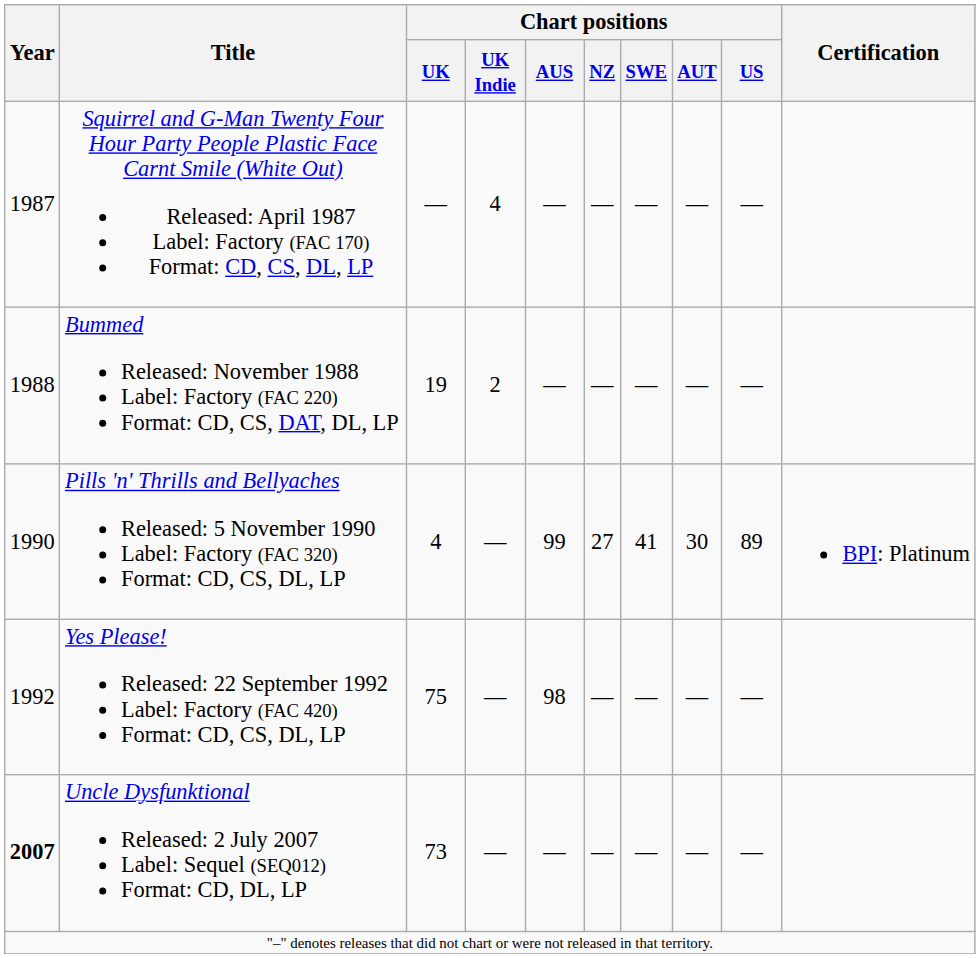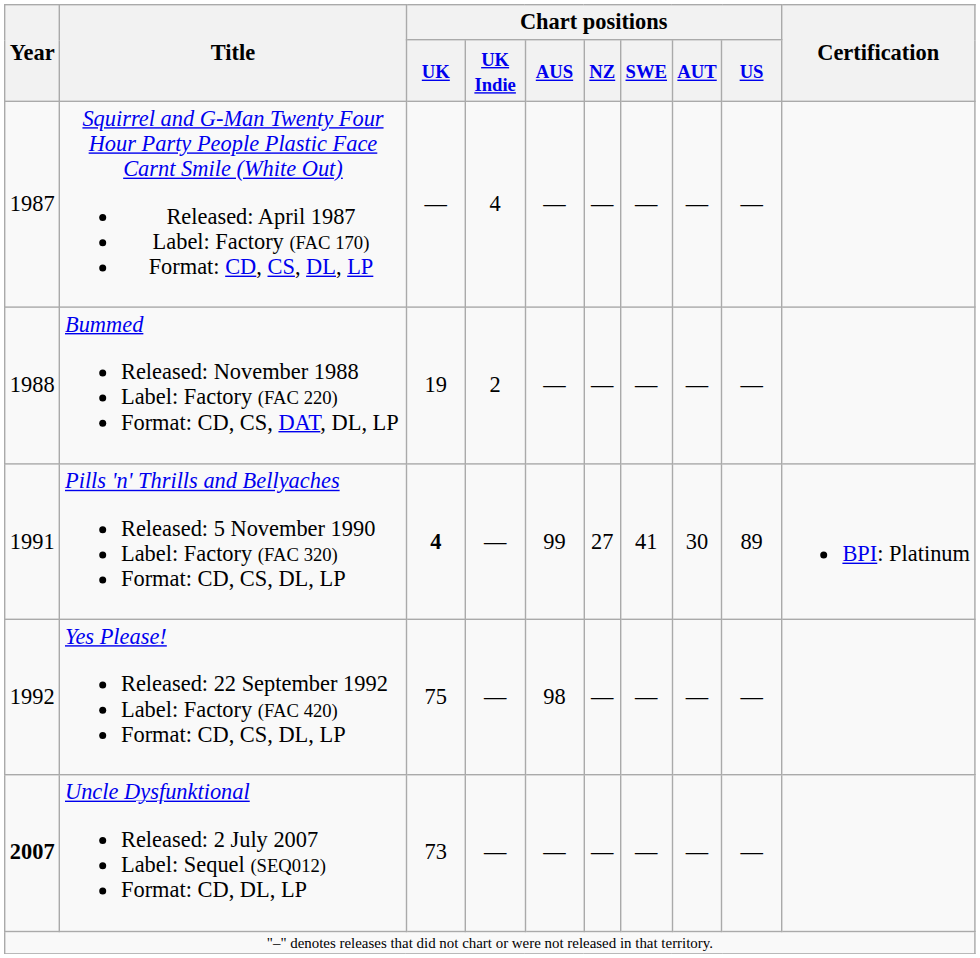row 5 | Year: 1990 -> 1991
row 5 | Chart positions / UK: normal -> bold
